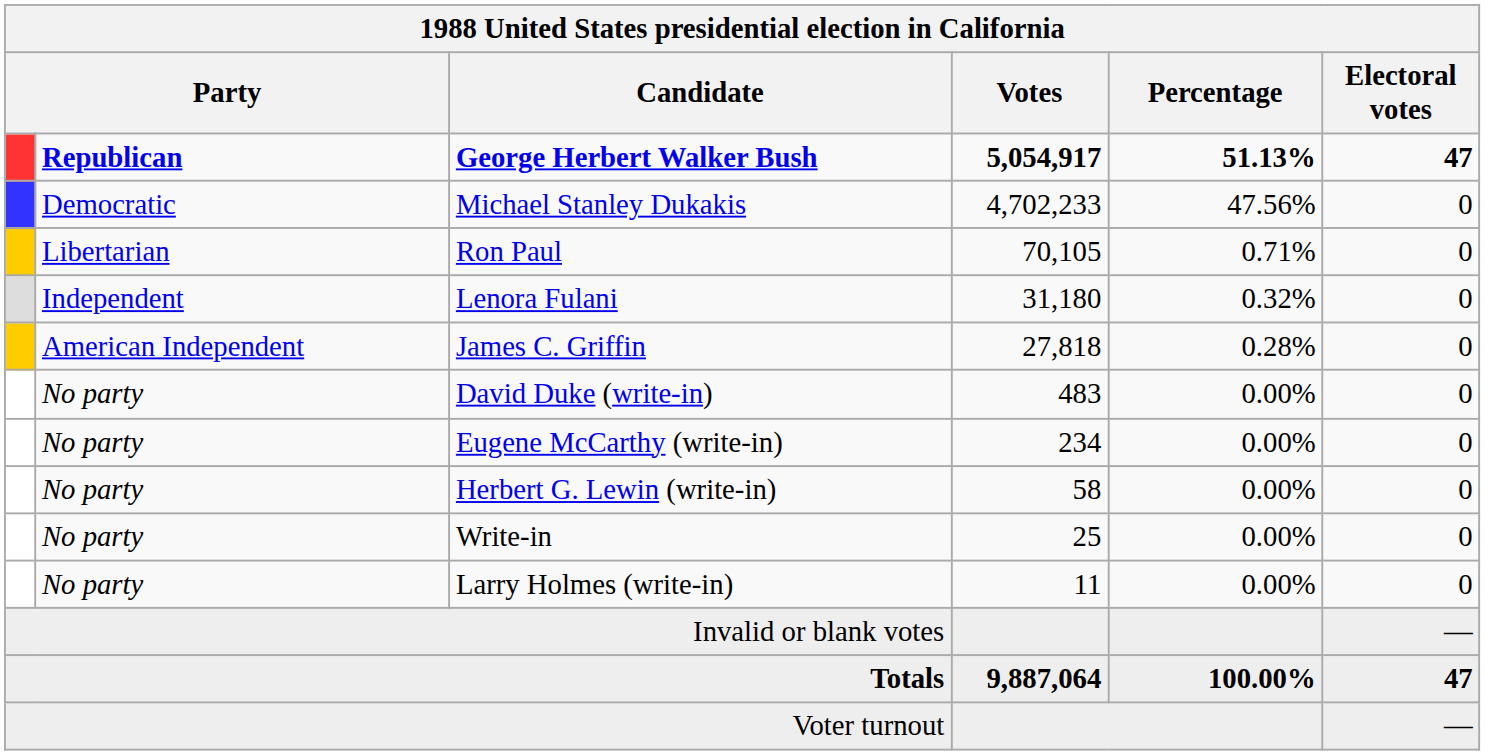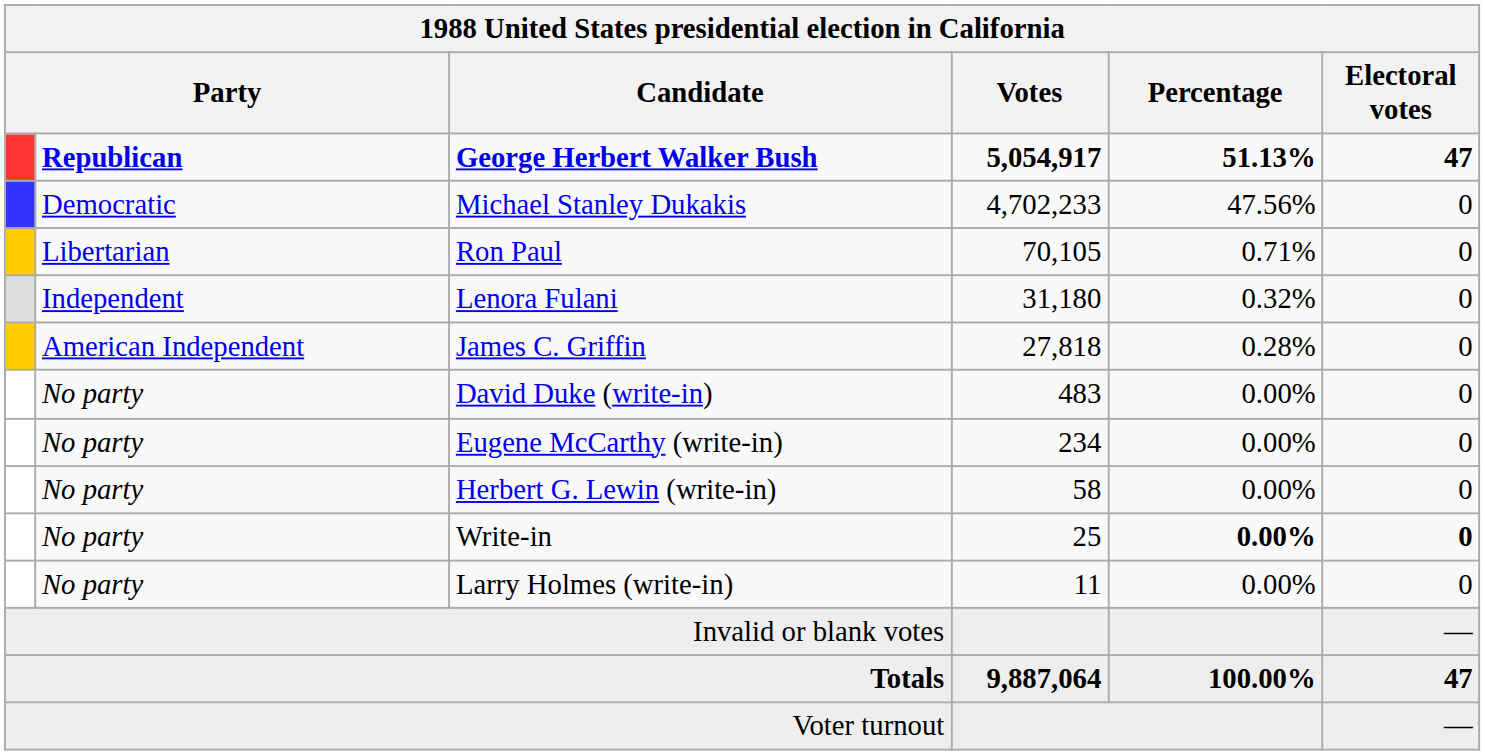Write-in | Percentage: normal -> bold
Write-in | Electoral votes: normal -> bold
